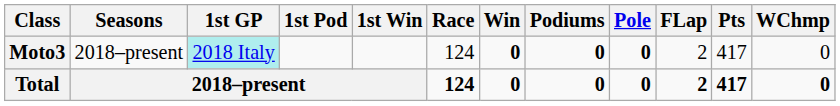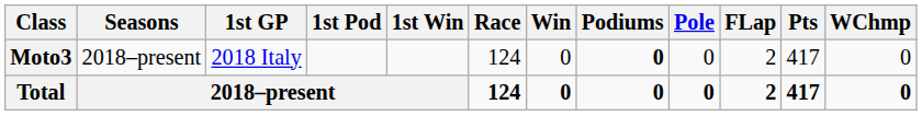Moto3 | 1st GP: paleturquoise background -> no background
Moto3 | Win: bold -> normal
Moto3 | Pole: bold -> normal
